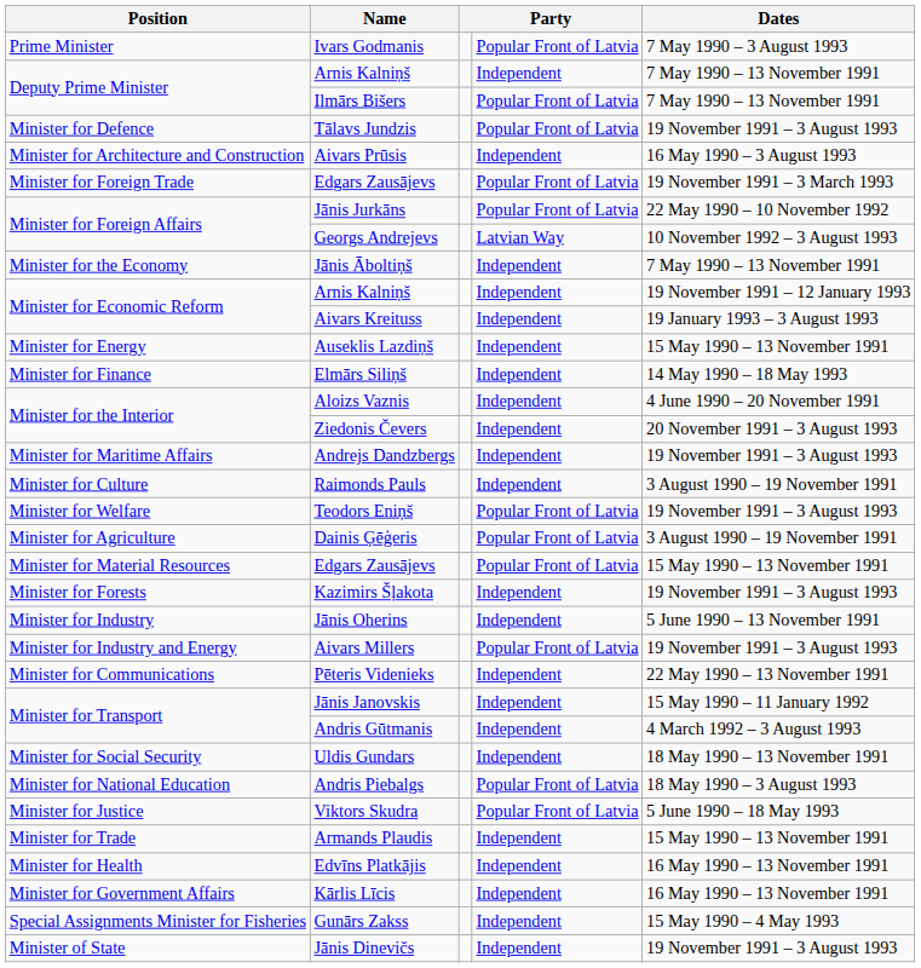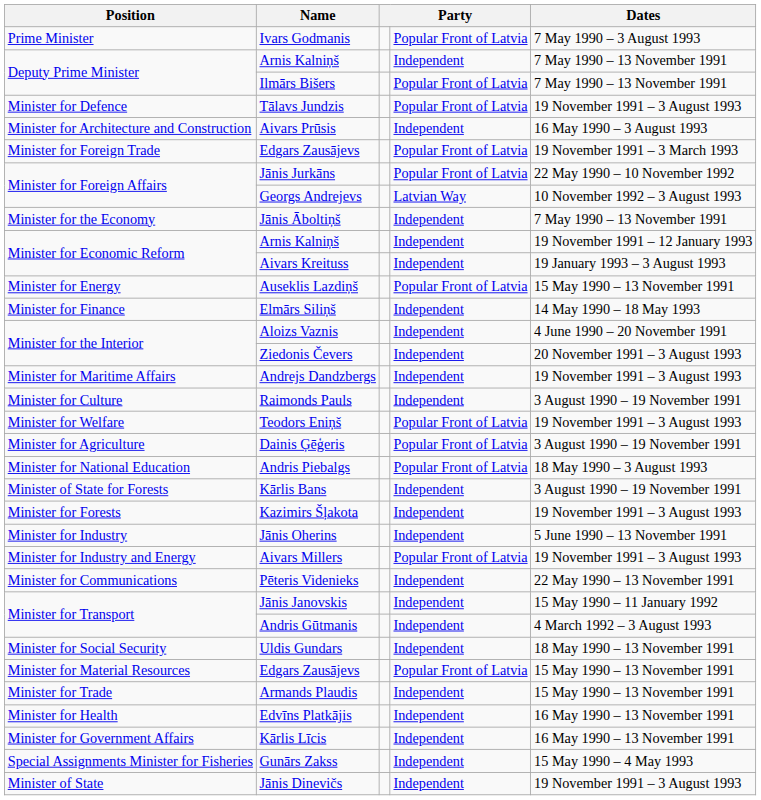Auseklis Lazdiņš | column 4: Independent -> Popular Front of Latvia
rows swapped: Minister for Material Resources / Edgars Zausājevs <-> Andris Piebalgs
+ row: Minister of State for Forests | Kārlis Bans | Independent | 3 August 1990 – 19 November 1991
- row: Minister for Justice | Viktors Skudra | Popular Front of Latvia | 5 June 1990 – 18 May 1993
